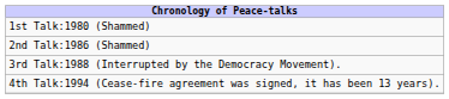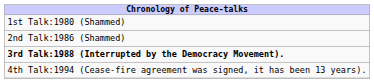row 4 | column 1: normal -> bold
